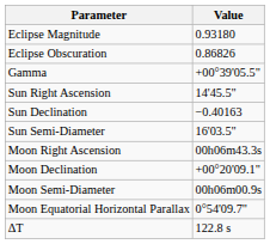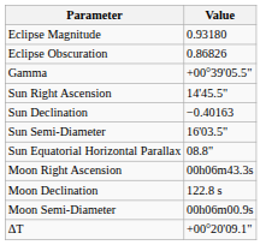+ row: Sun Equatorial Horizontal Parallax | 08.8"
Moon Declination | Value: +00°20'09.1" -> 122.8 s
- row: Moon Equatorial Horizontal Parallax | 0°54'09.7"
ΔT | Value: 122.8 s -> +00°20'09.1"
